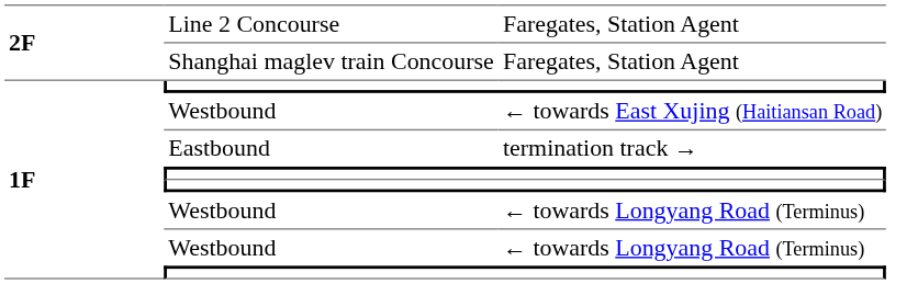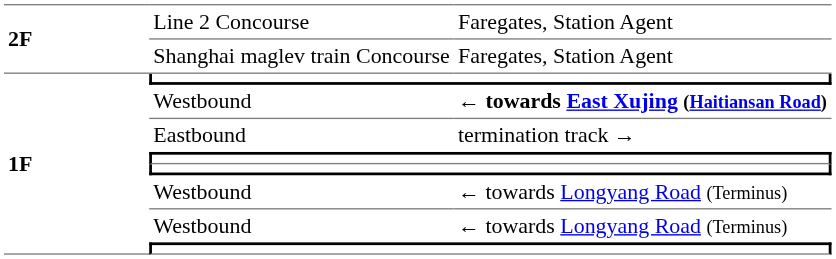← towards East Xujing (Haitiansan Road) | column 3: normal -> bold
